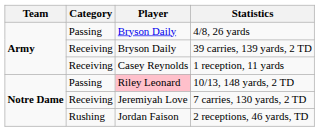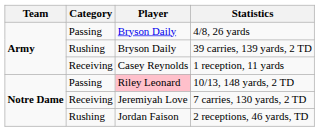39 carries, 139 yards, 2 TD | Category: Receiving -> Rushing
